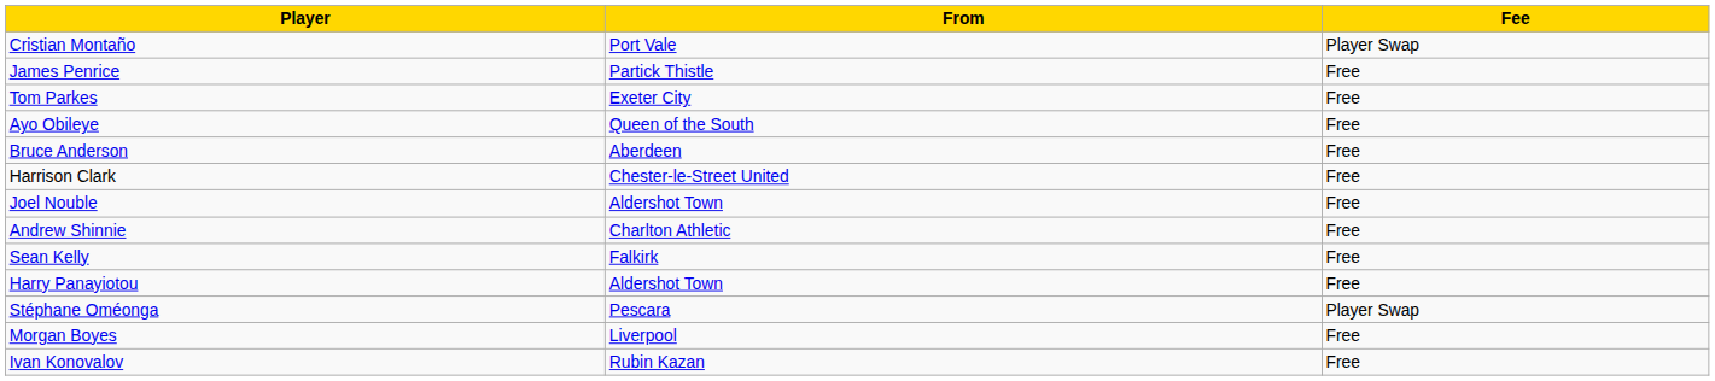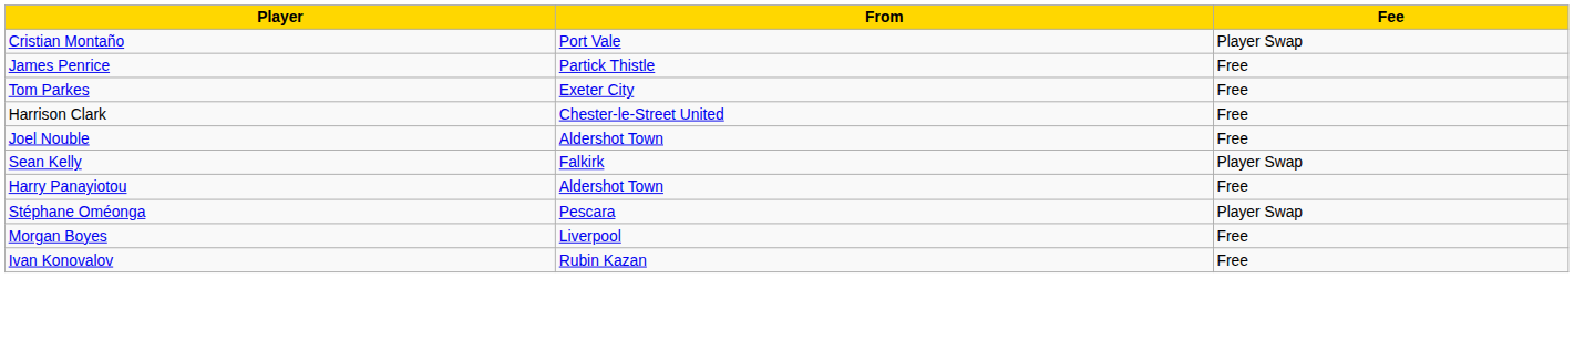- row: Ayo Obileye | Queen of the South | Free
- row: Bruce Anderson | Aberdeen | Free
- row: Andrew Shinnie | Charlton Athletic | Free
Sean Kelly | Fee: Free -> Player Swap
